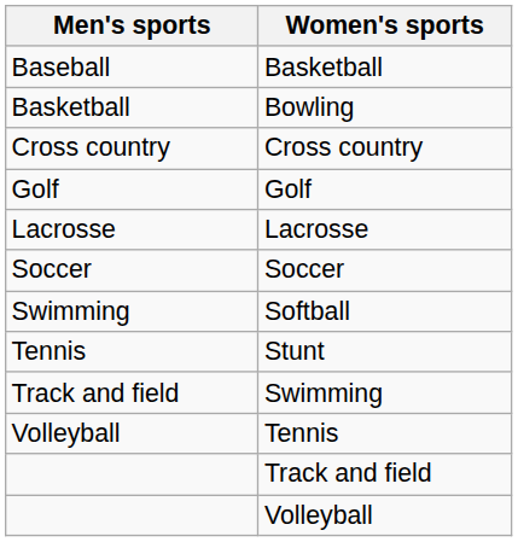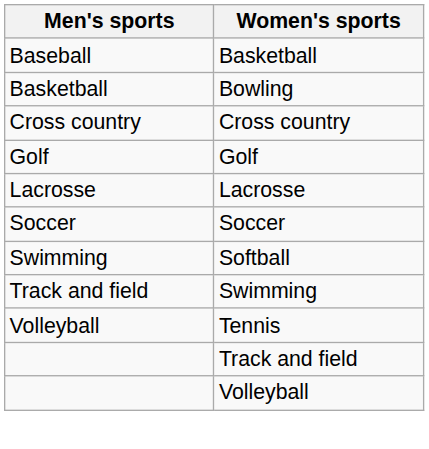- row: Tennis | Stunt
